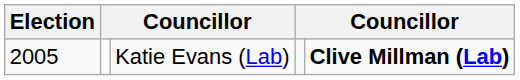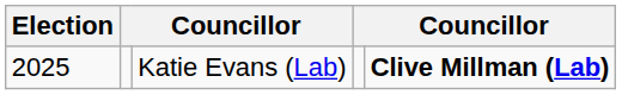Katie Evans (Lab) | Election: 2005 -> 2025
